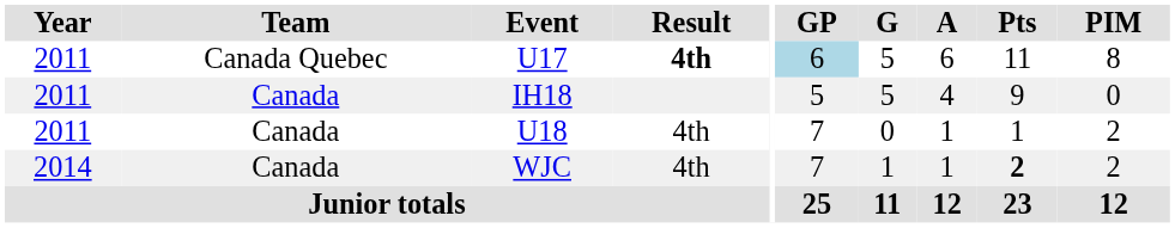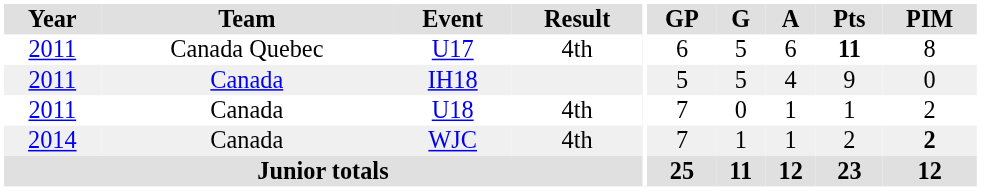U17 | Result: bold -> normal
U17 | GP: lightblue background -> no background
U17 | Pts: normal -> bold
WJC | Pts: bold -> normal
WJC | PIM: normal -> bold
